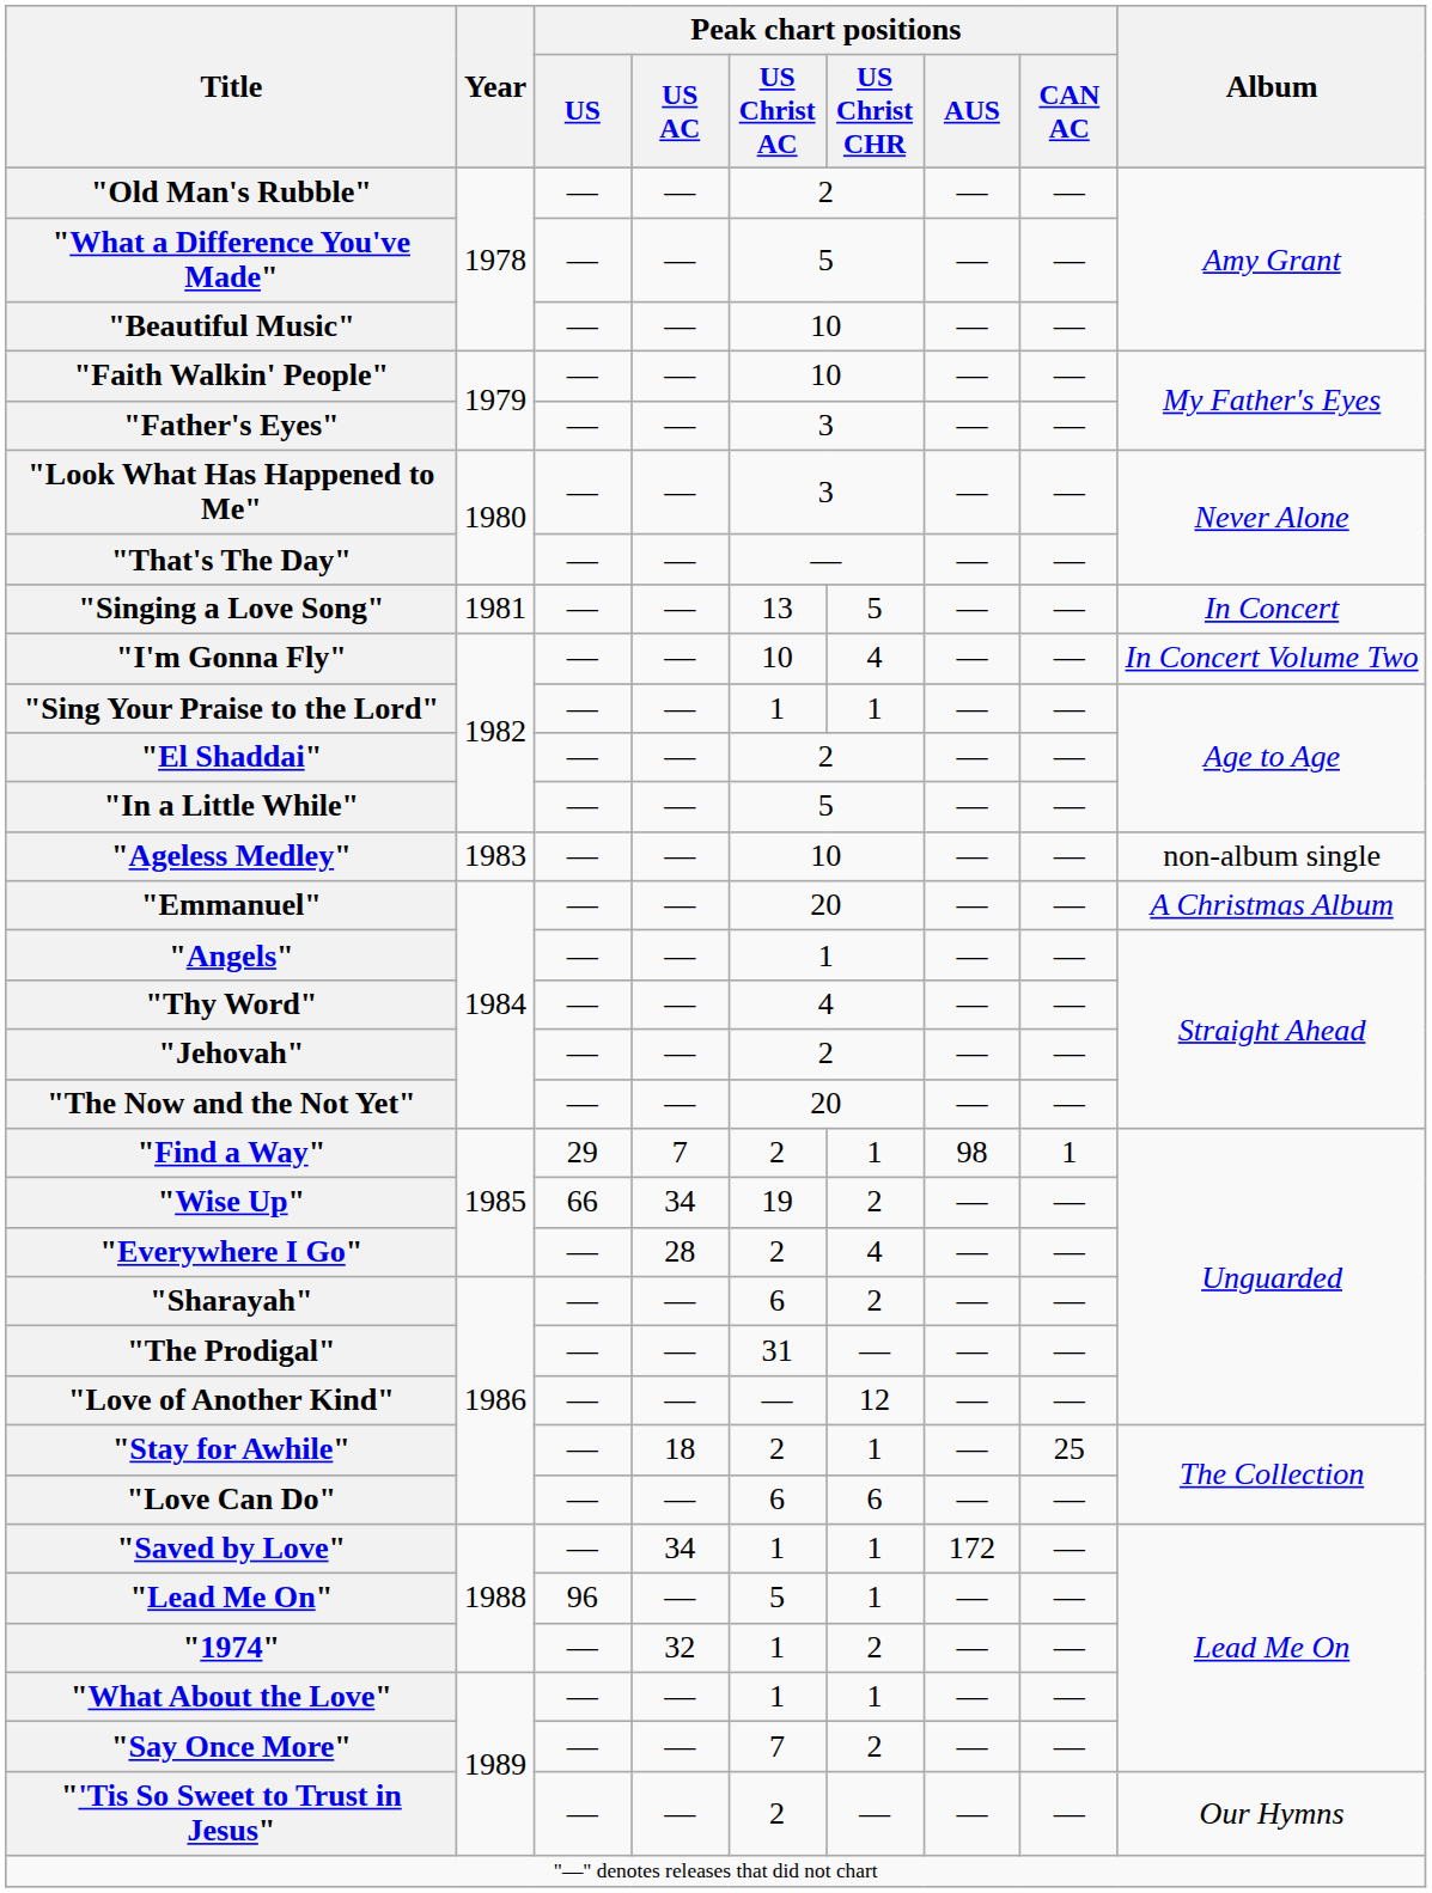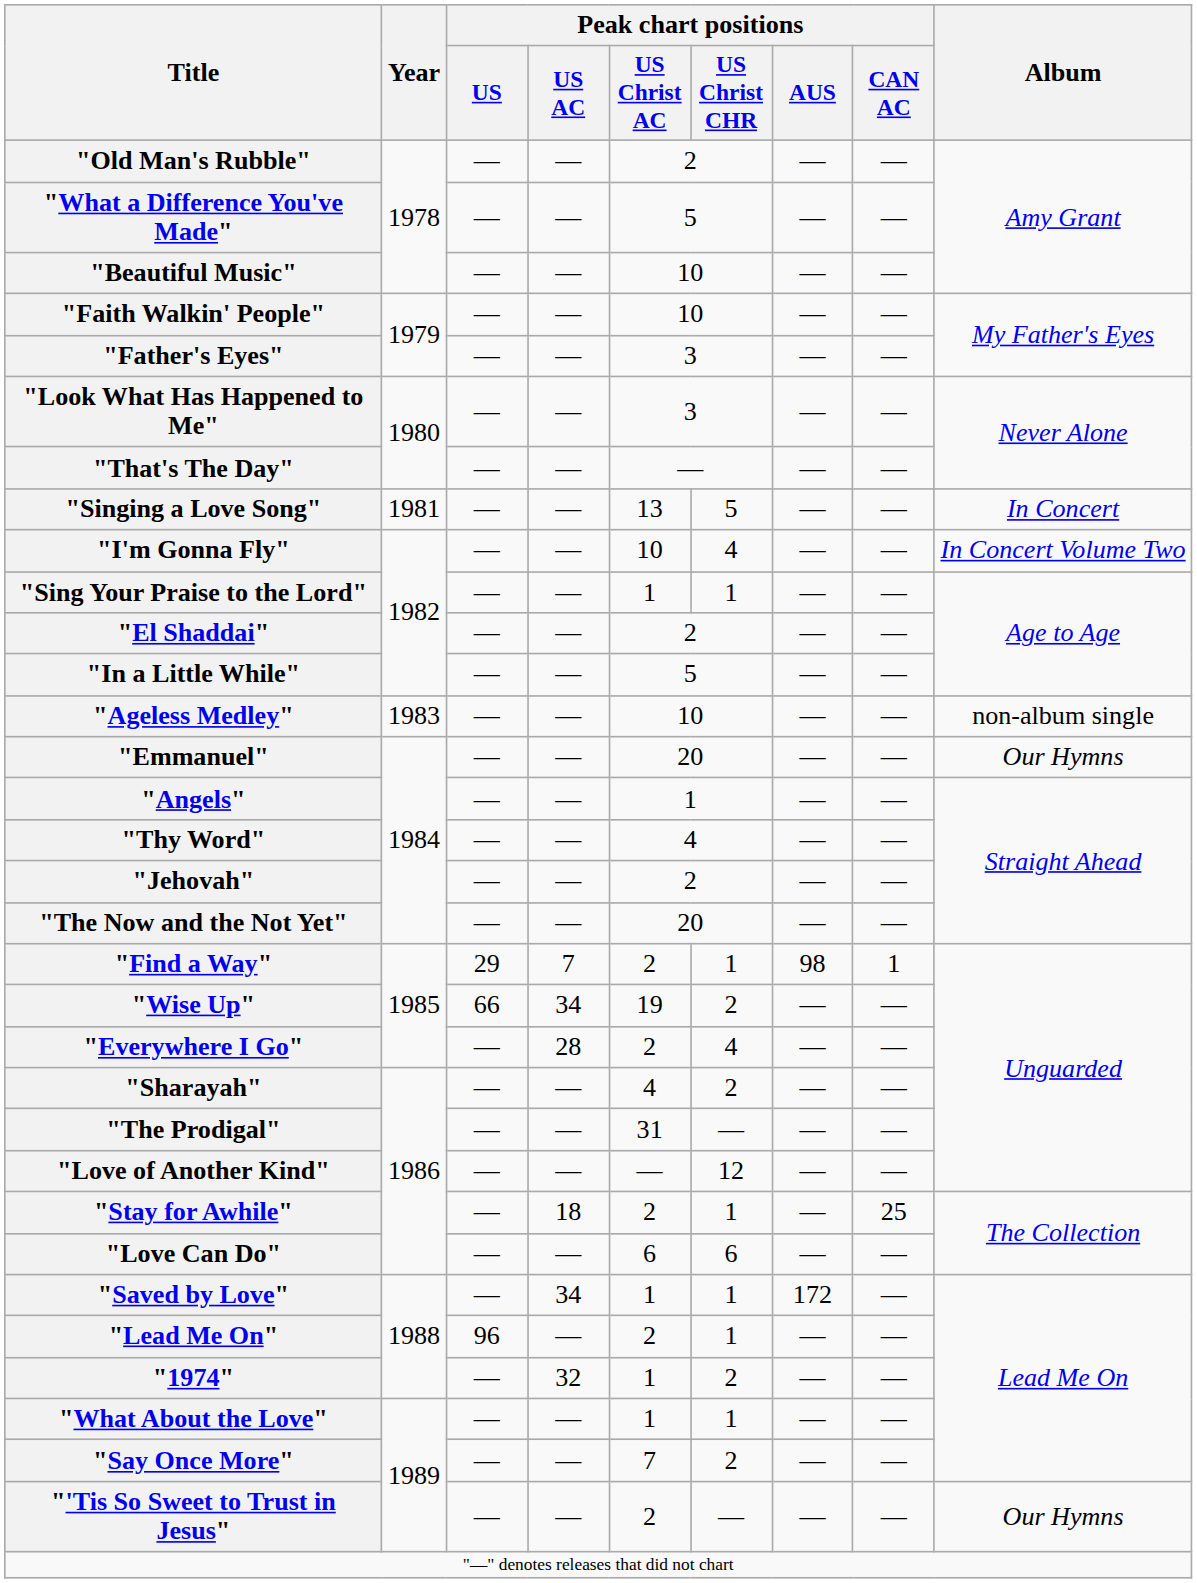"Emmanuel" | Album: A Christmas Album -> Our Hymns
"Sharayah" | Peak chart positions / US Christ AC: 6 -> 4
"Lead Me On" | Peak chart positions / US Christ AC: 5 -> 2
